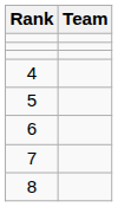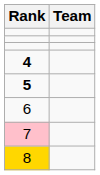row 5 | Rank: normal -> bold
row 6 | Rank: normal -> bold
row 8 | Rank: no background -> pink background
row 9 | Rank: no background -> gold background
